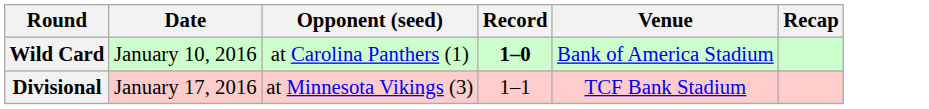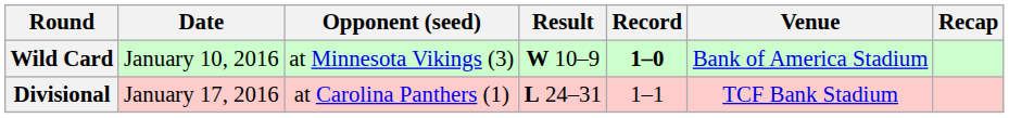+ column: Result | W 10–9 | L 24–31
Wild Card | Opponent (seed): at Carolina Panthers (1) -> at Minnesota Vikings (3)
Divisional | Opponent (seed): at Minnesota Vikings (3) -> at Carolina Panthers (1)
